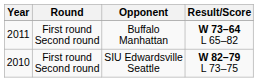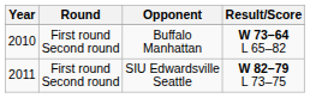Buffalo Manhattan | Year: 2011 -> 2010
SIU Edwardsville Seattle | Year: 2010 -> 2011
